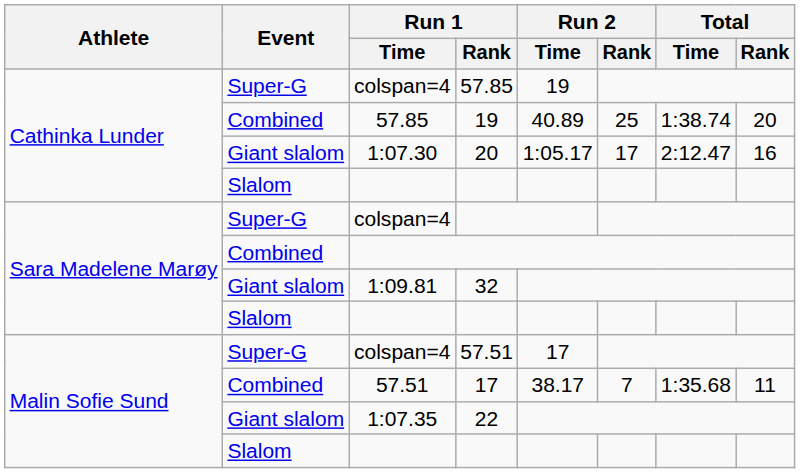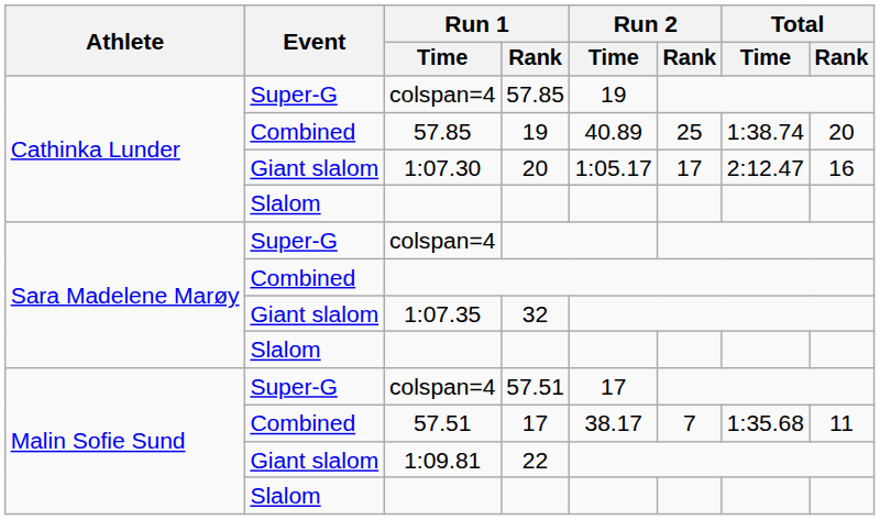32 | Run 1 / Time: 1:09.81 -> 1:07.35
22 | Run 1 / Time: 1:07.35 -> 1:09.81
